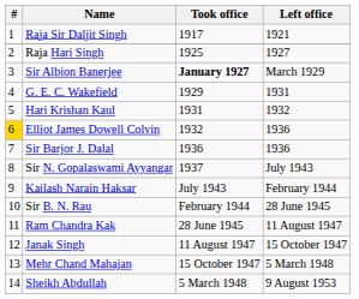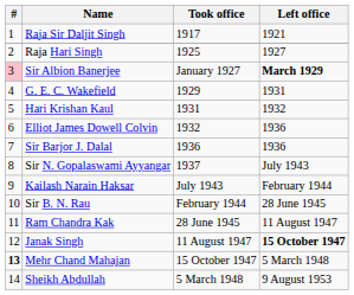Sir Albion Banerjee | #: no background -> pink background
Sir Albion Banerjee | Took office: bold -> normal
Sir Albion Banerjee | Left office: normal -> bold
Elliot James Dowell Colvin | #: gold background -> no background
Janak Singh | Left office: normal -> bold
Mehr Chand Mahajan | #: normal -> bold
